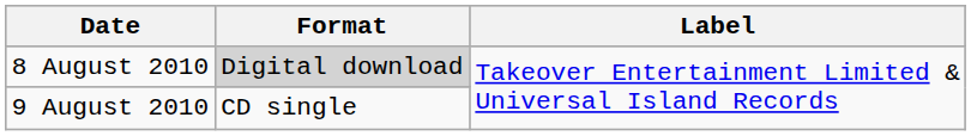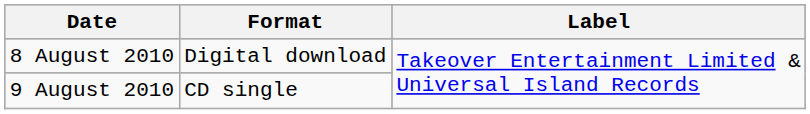8 August 2010 | Format: lightgrey background -> no background
